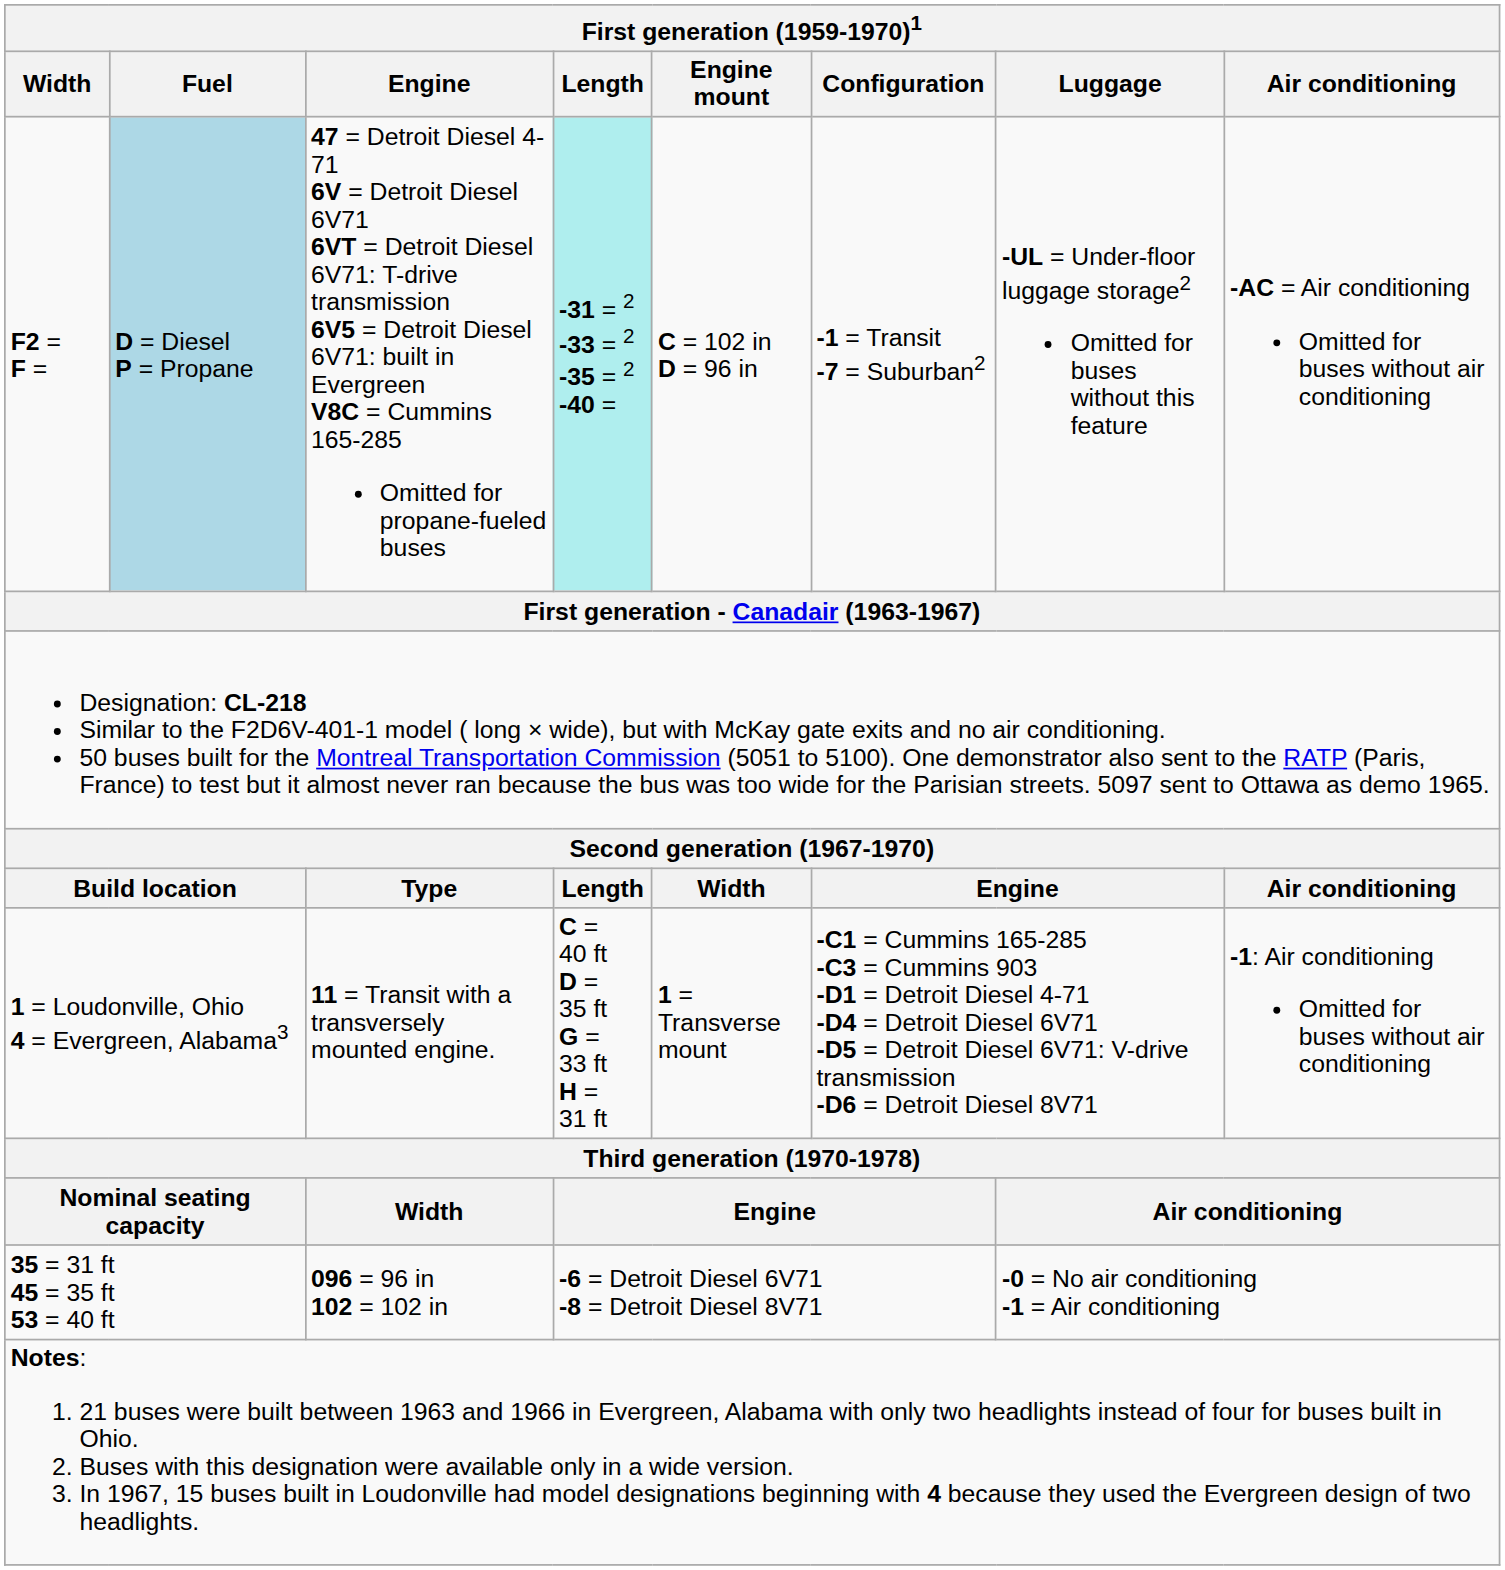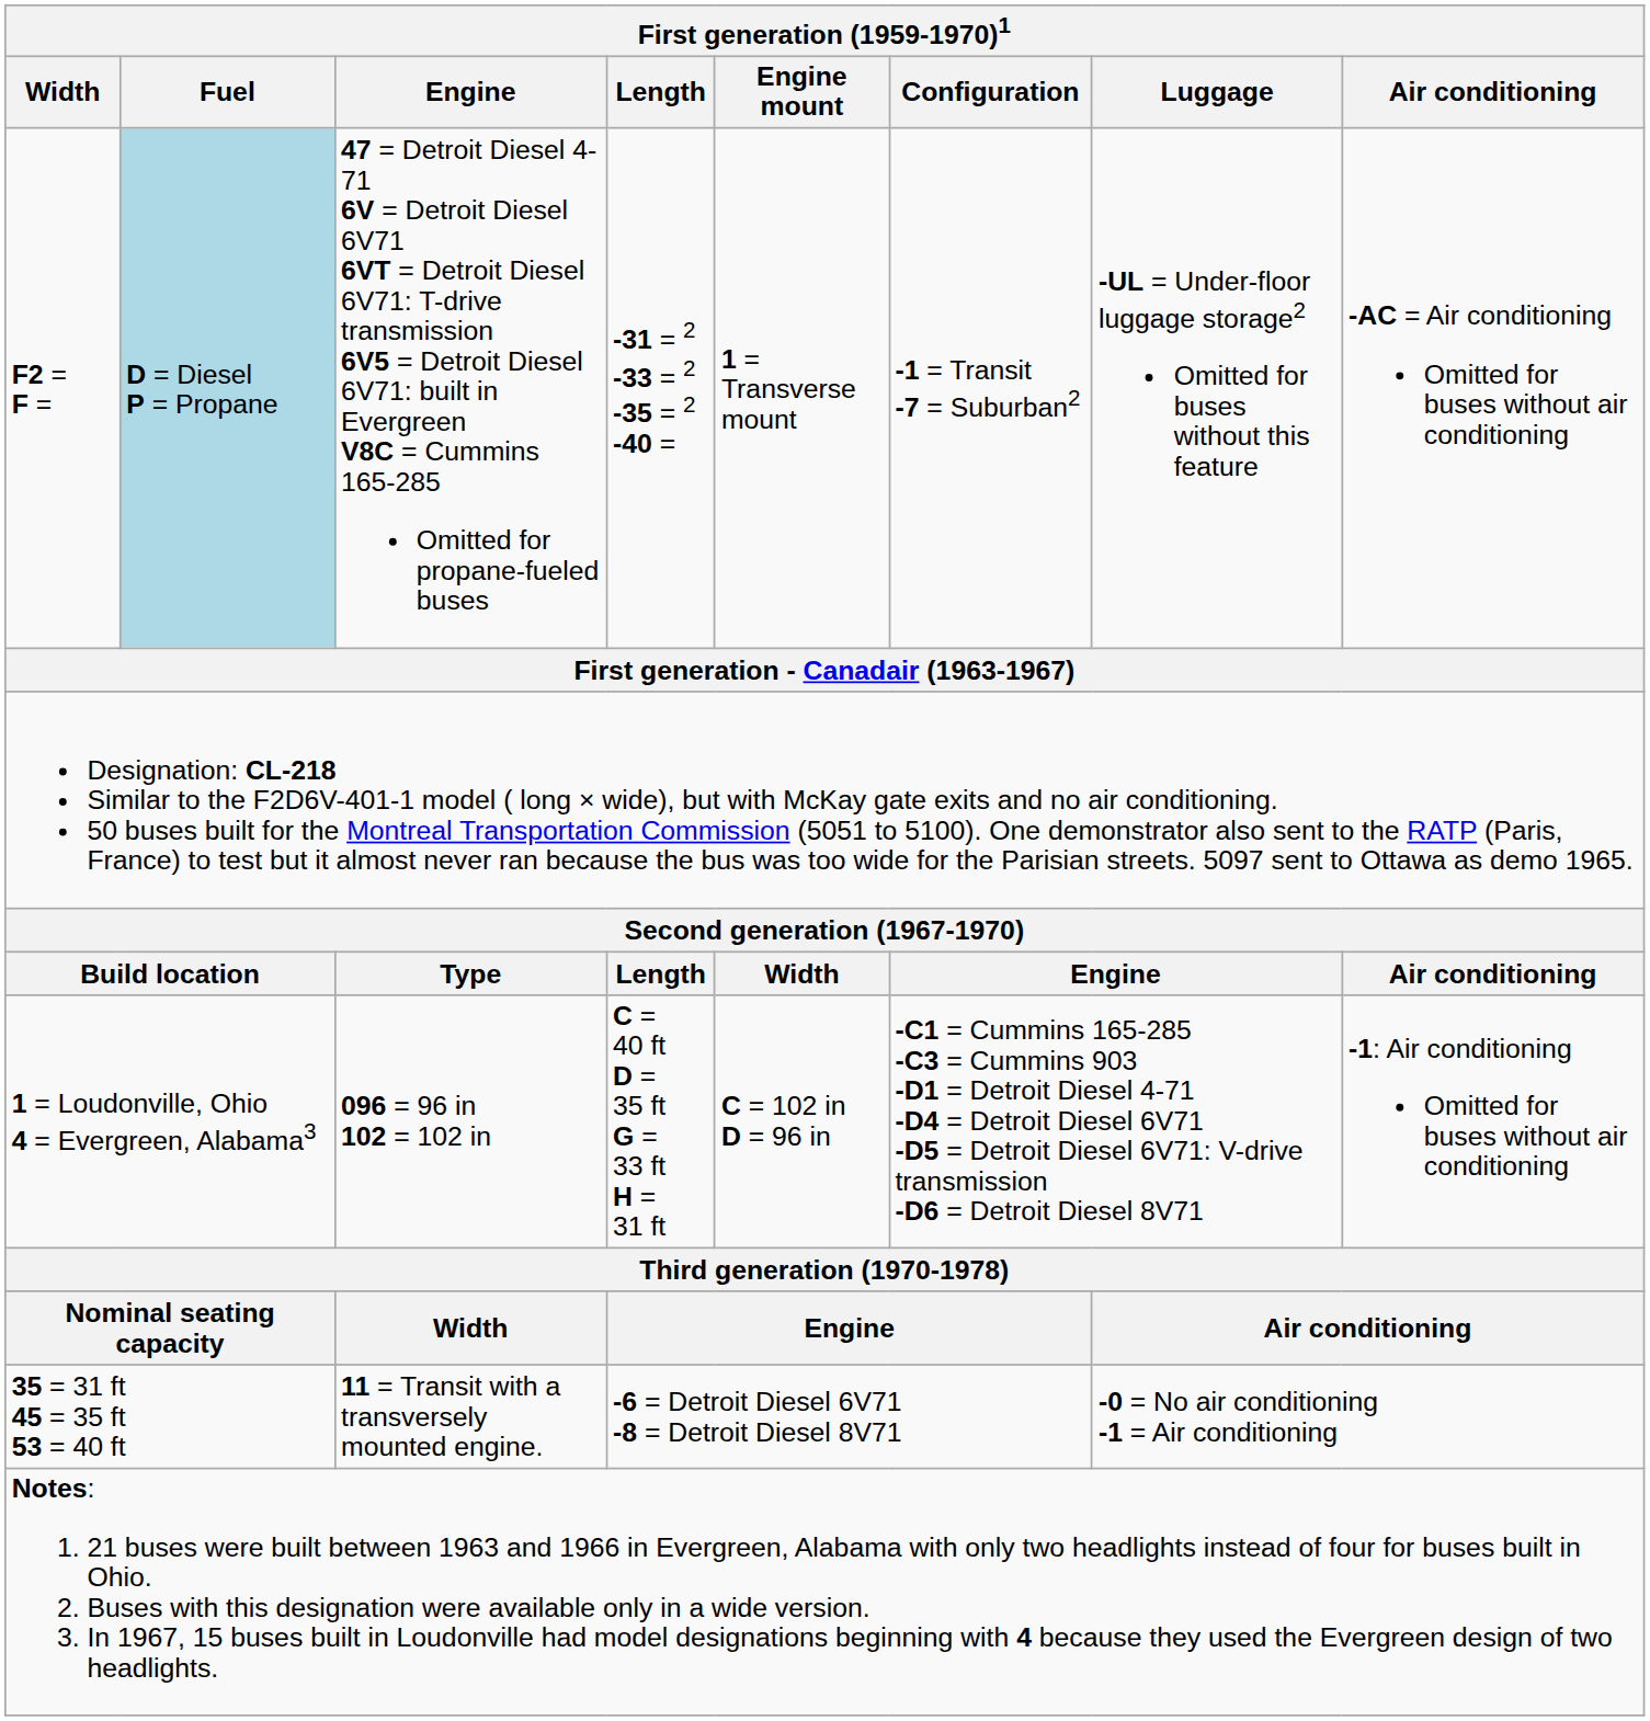F2 = F = | First generation (1959-1970)1 / Length: paleturquoise background -> no background
F2 = F = | First generation (1959-1970)1 / Engine mount: C = 102 in D = 96 in -> 1 = Transverse mount
1 = Loudonville, Ohio 4 = Evergreen, Alabama3 | First generation (1959-1970)1 / Engine: 11 = Transit with a transversely mounted engine. -> 096 = 96 in 102 = 102 in
1 = Loudonville, Ohio 4 = Evergreen, Alabama3 | First generation (1959-1970)1 / Engine mount: 1 = Transverse mount -> C = 102 in D = 96 in
35 = 31 ft 45 = 35 ft 53 = 40 ft | First generation (1959-1970)1 / Engine: 096 = 96 in 102 = 102 in -> 11 = Transit with a transversely mounted engine.
